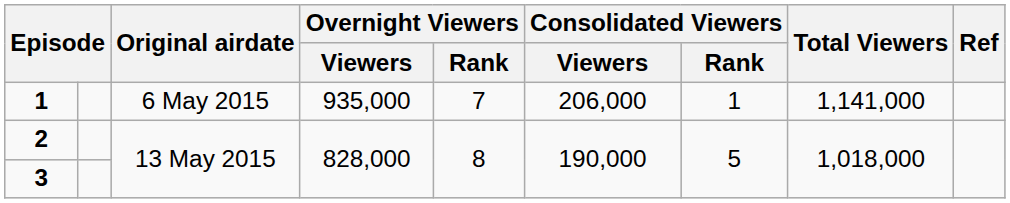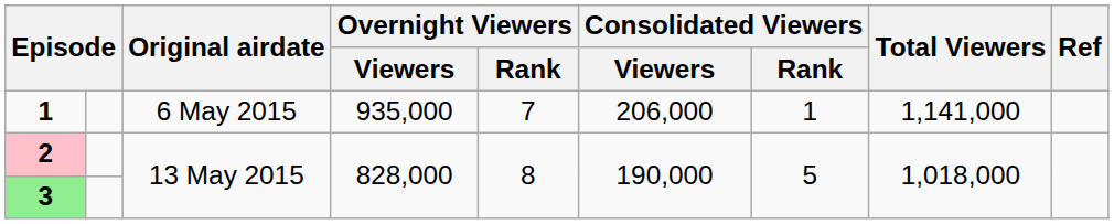2 | column 1: no background -> pink background
3 | column 1: no background -> lightgreen background
